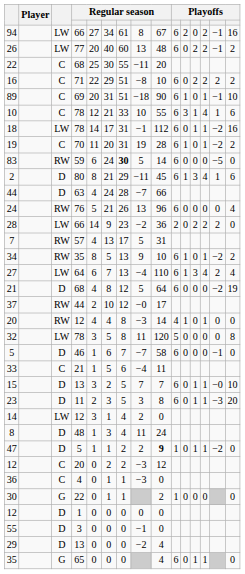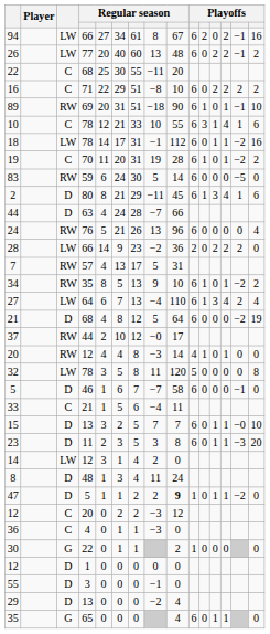89 | column 3: C -> RW
83 | column 7: bold -> normal
